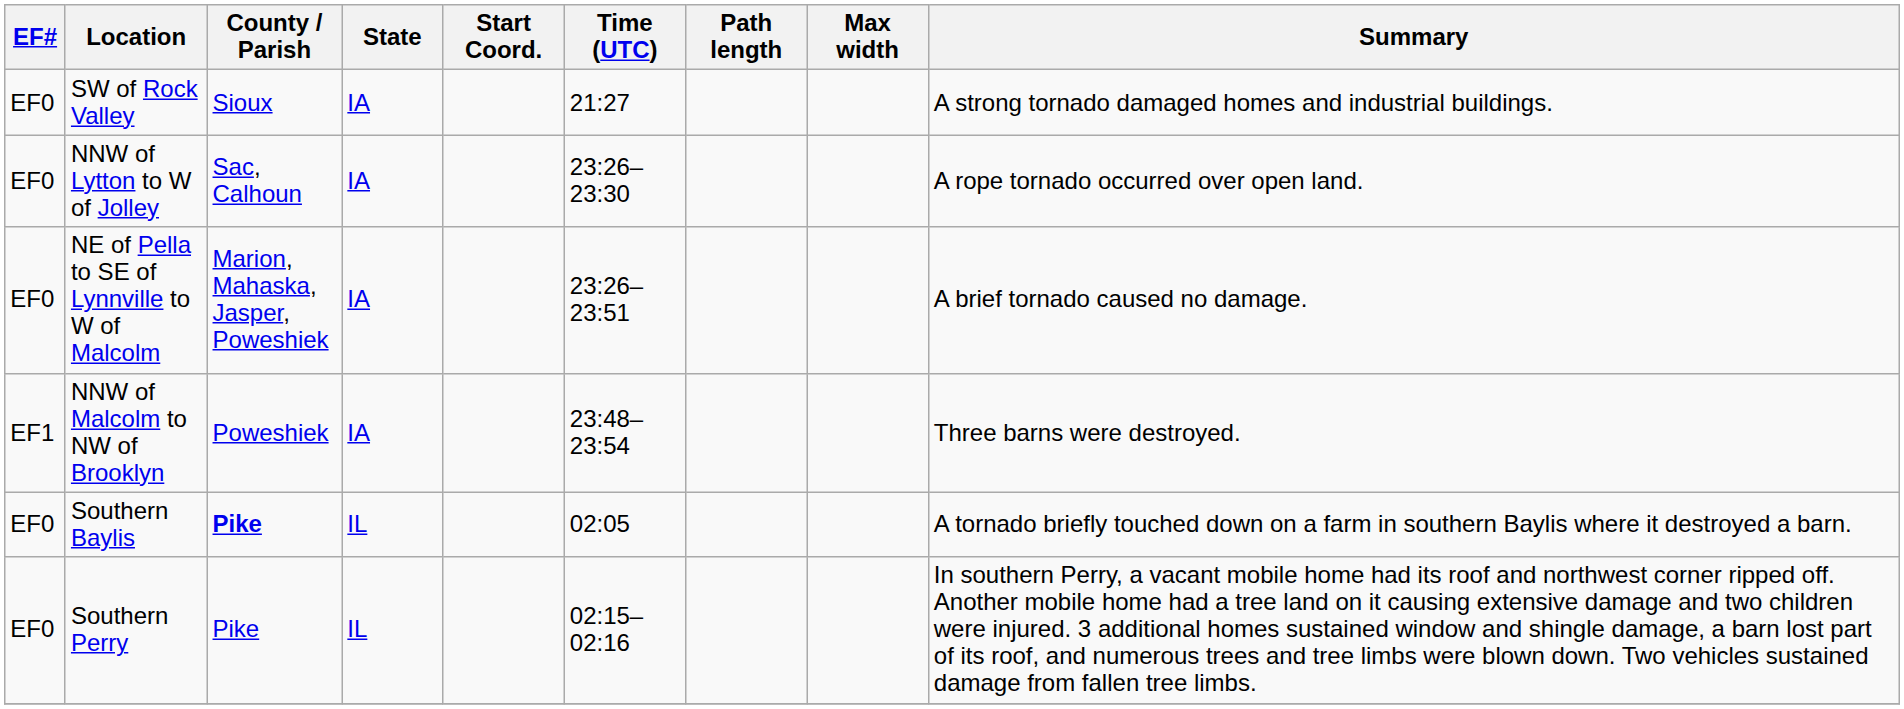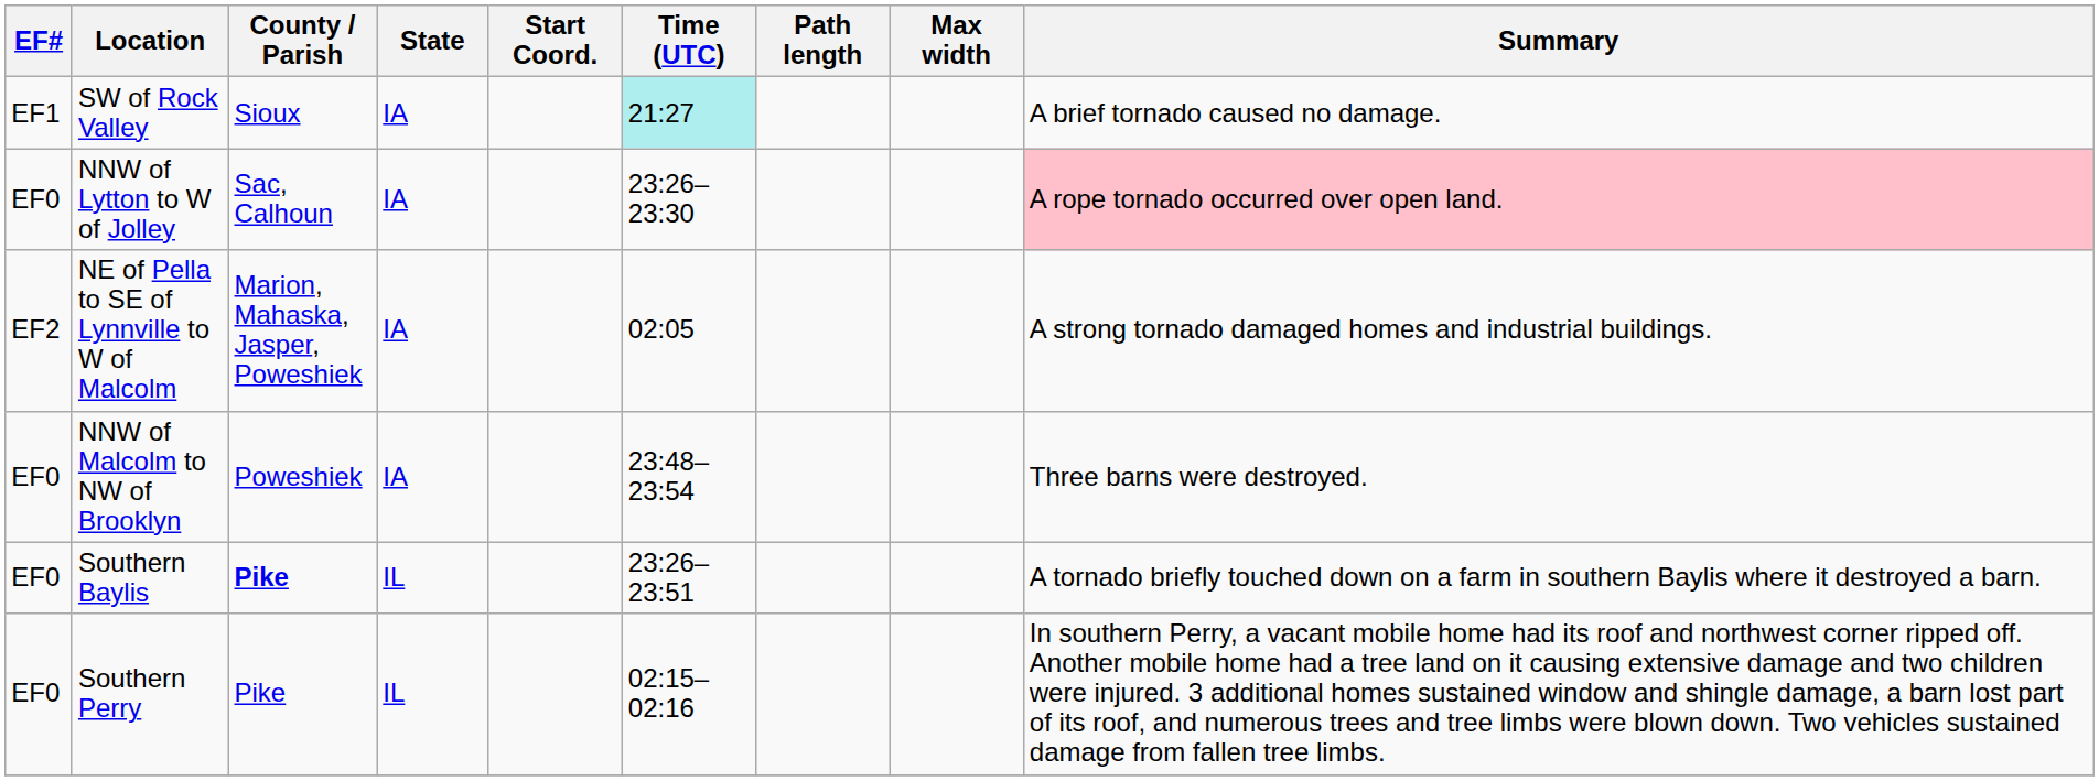SW of Rock Valley | EF#: EF0 -> EF1
SW of Rock Valley | Time (UTC): no background -> paleturquoise background
SW of Rock Valley | Summary: A strong tornado damaged homes and industrial buildings. -> A brief tornado caused no damage.
NNW of Lytton to W of Jolley | Summary: no background -> pink background
NE of Pella to SE of Lynnville to W of Malcolm | EF#: EF0 -> EF2
NE of Pella to SE of Lynnville to W of Malcolm | Time (UTC): 23:26–23:51 -> 02:05
NE of Pella to SE of Lynnville to W of Malcolm | Summary: A brief tornado caused no damage. -> A strong tornado damaged homes and industrial buildings.
NNW of Malcolm to NW of Brooklyn | EF#: EF1 -> EF0
Southern Baylis | Time (UTC): 02:05 -> 23:26–23:51
